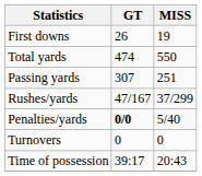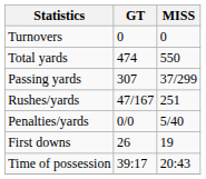rows swapped: First downs <-> Turnovers
Passing yards | MISS: 251 -> 37/299
Rushes/yards | MISS: 37/299 -> 251
Penalties/yards | GT: bold -> normal
